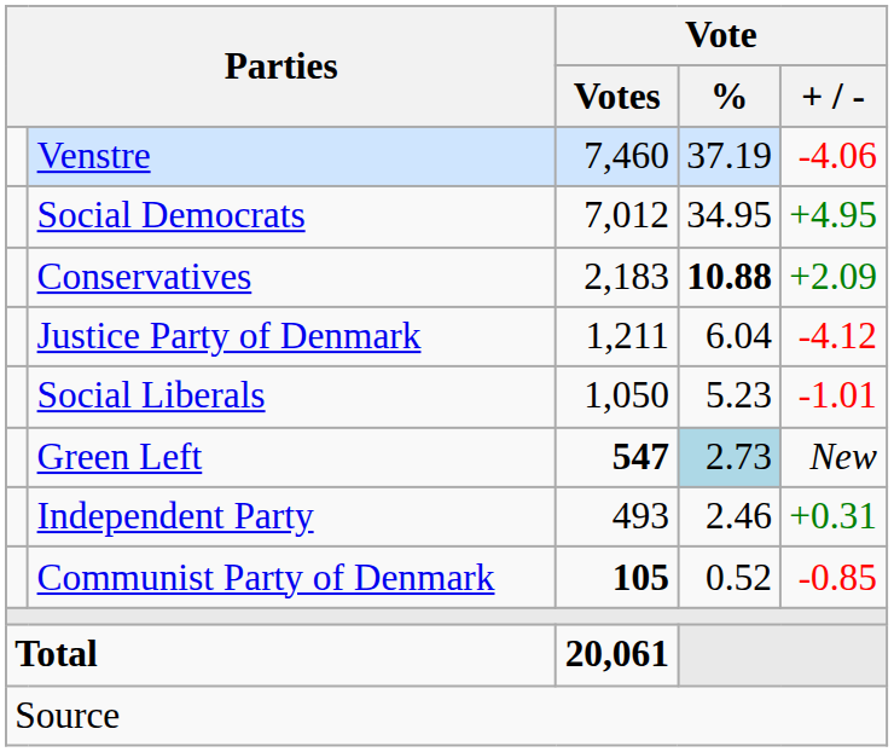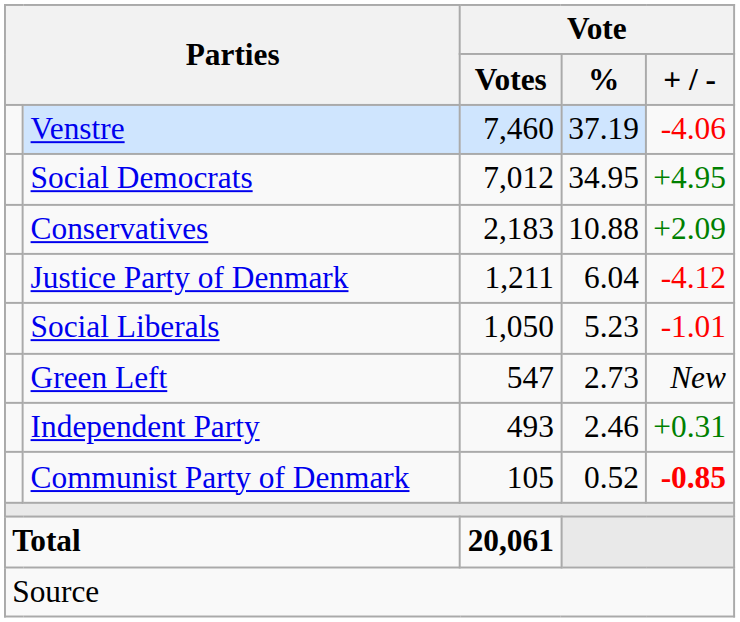Conservatives | Vote / %: bold -> normal
Green Left | Vote / Votes: bold -> normal
Green Left | Vote / %: lightblue background -> no background
Communist Party of Denmark | Vote / Votes: bold -> normal
Communist Party of Denmark | Vote / + / -: normal -> bold
